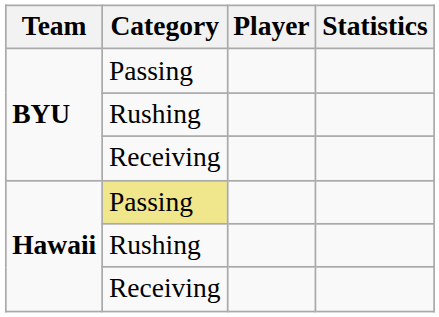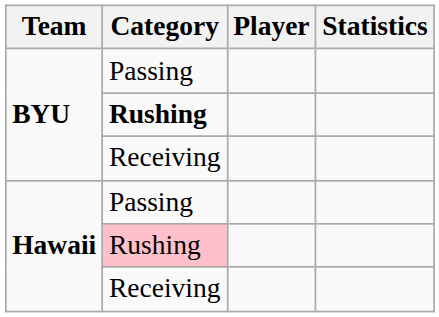BYU / Rushing | Category: normal -> bold
Hawaii / Passing | Category: khaki background -> no background
Hawaii / Rushing | Category: no background -> pink background
